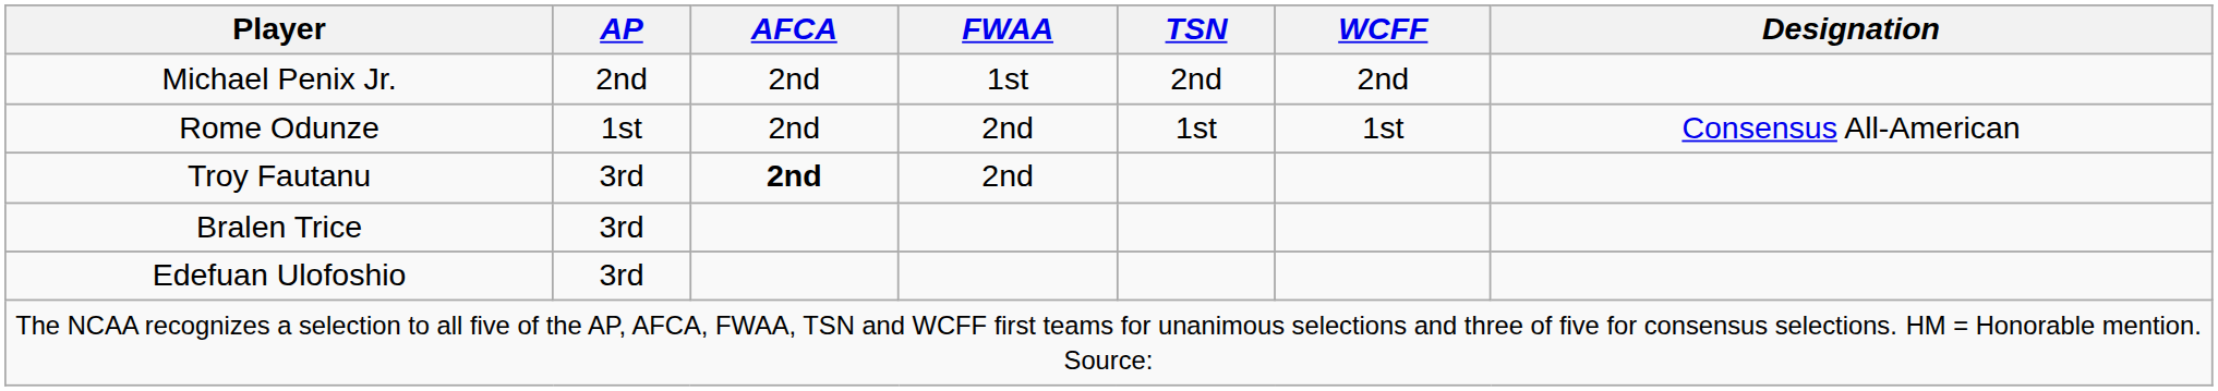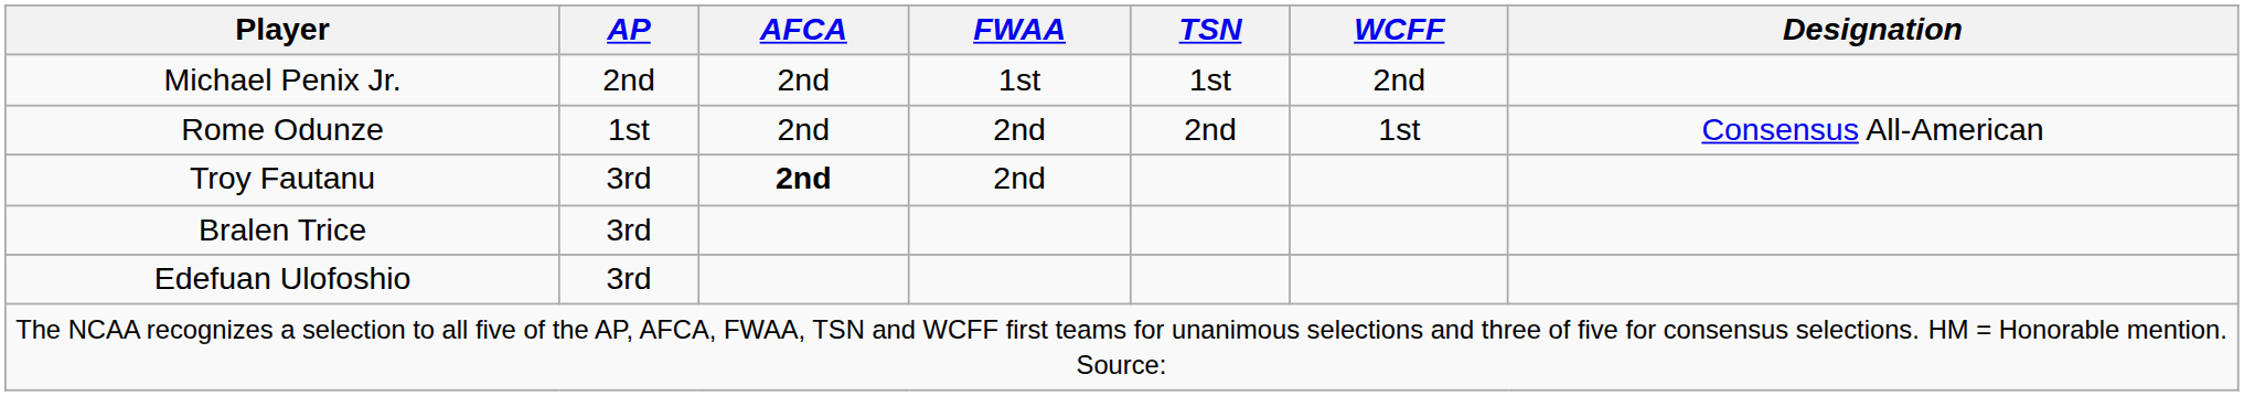Michael Penix Jr. | TSN: 2nd -> 1st
Rome Odunze | TSN: 1st -> 2nd
